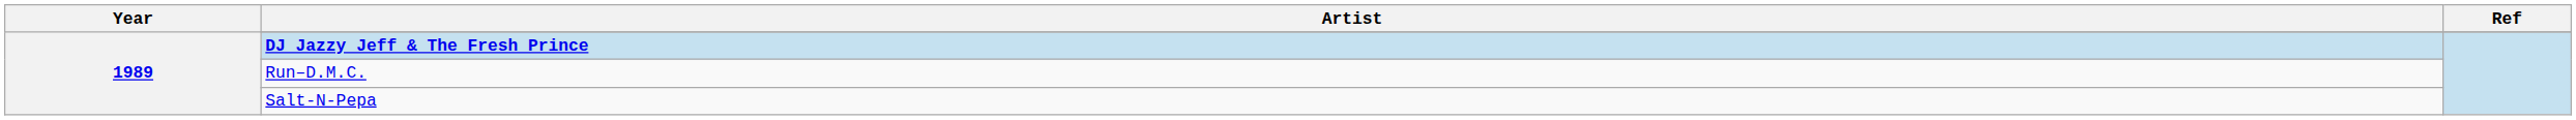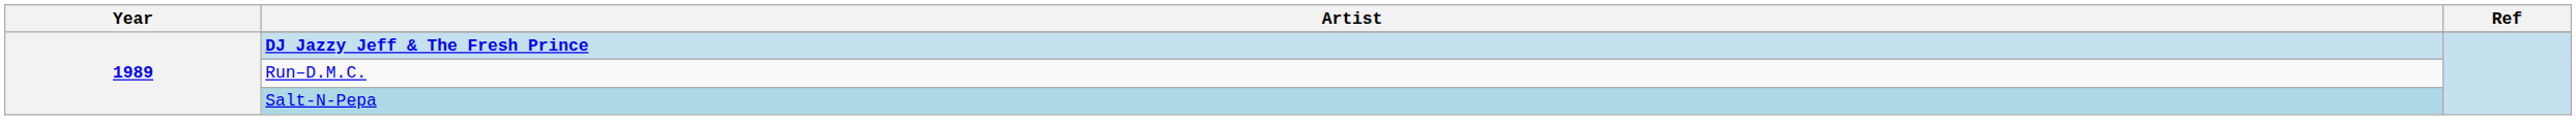Salt-N-Pepa | Artist: no background -> lightblue background
